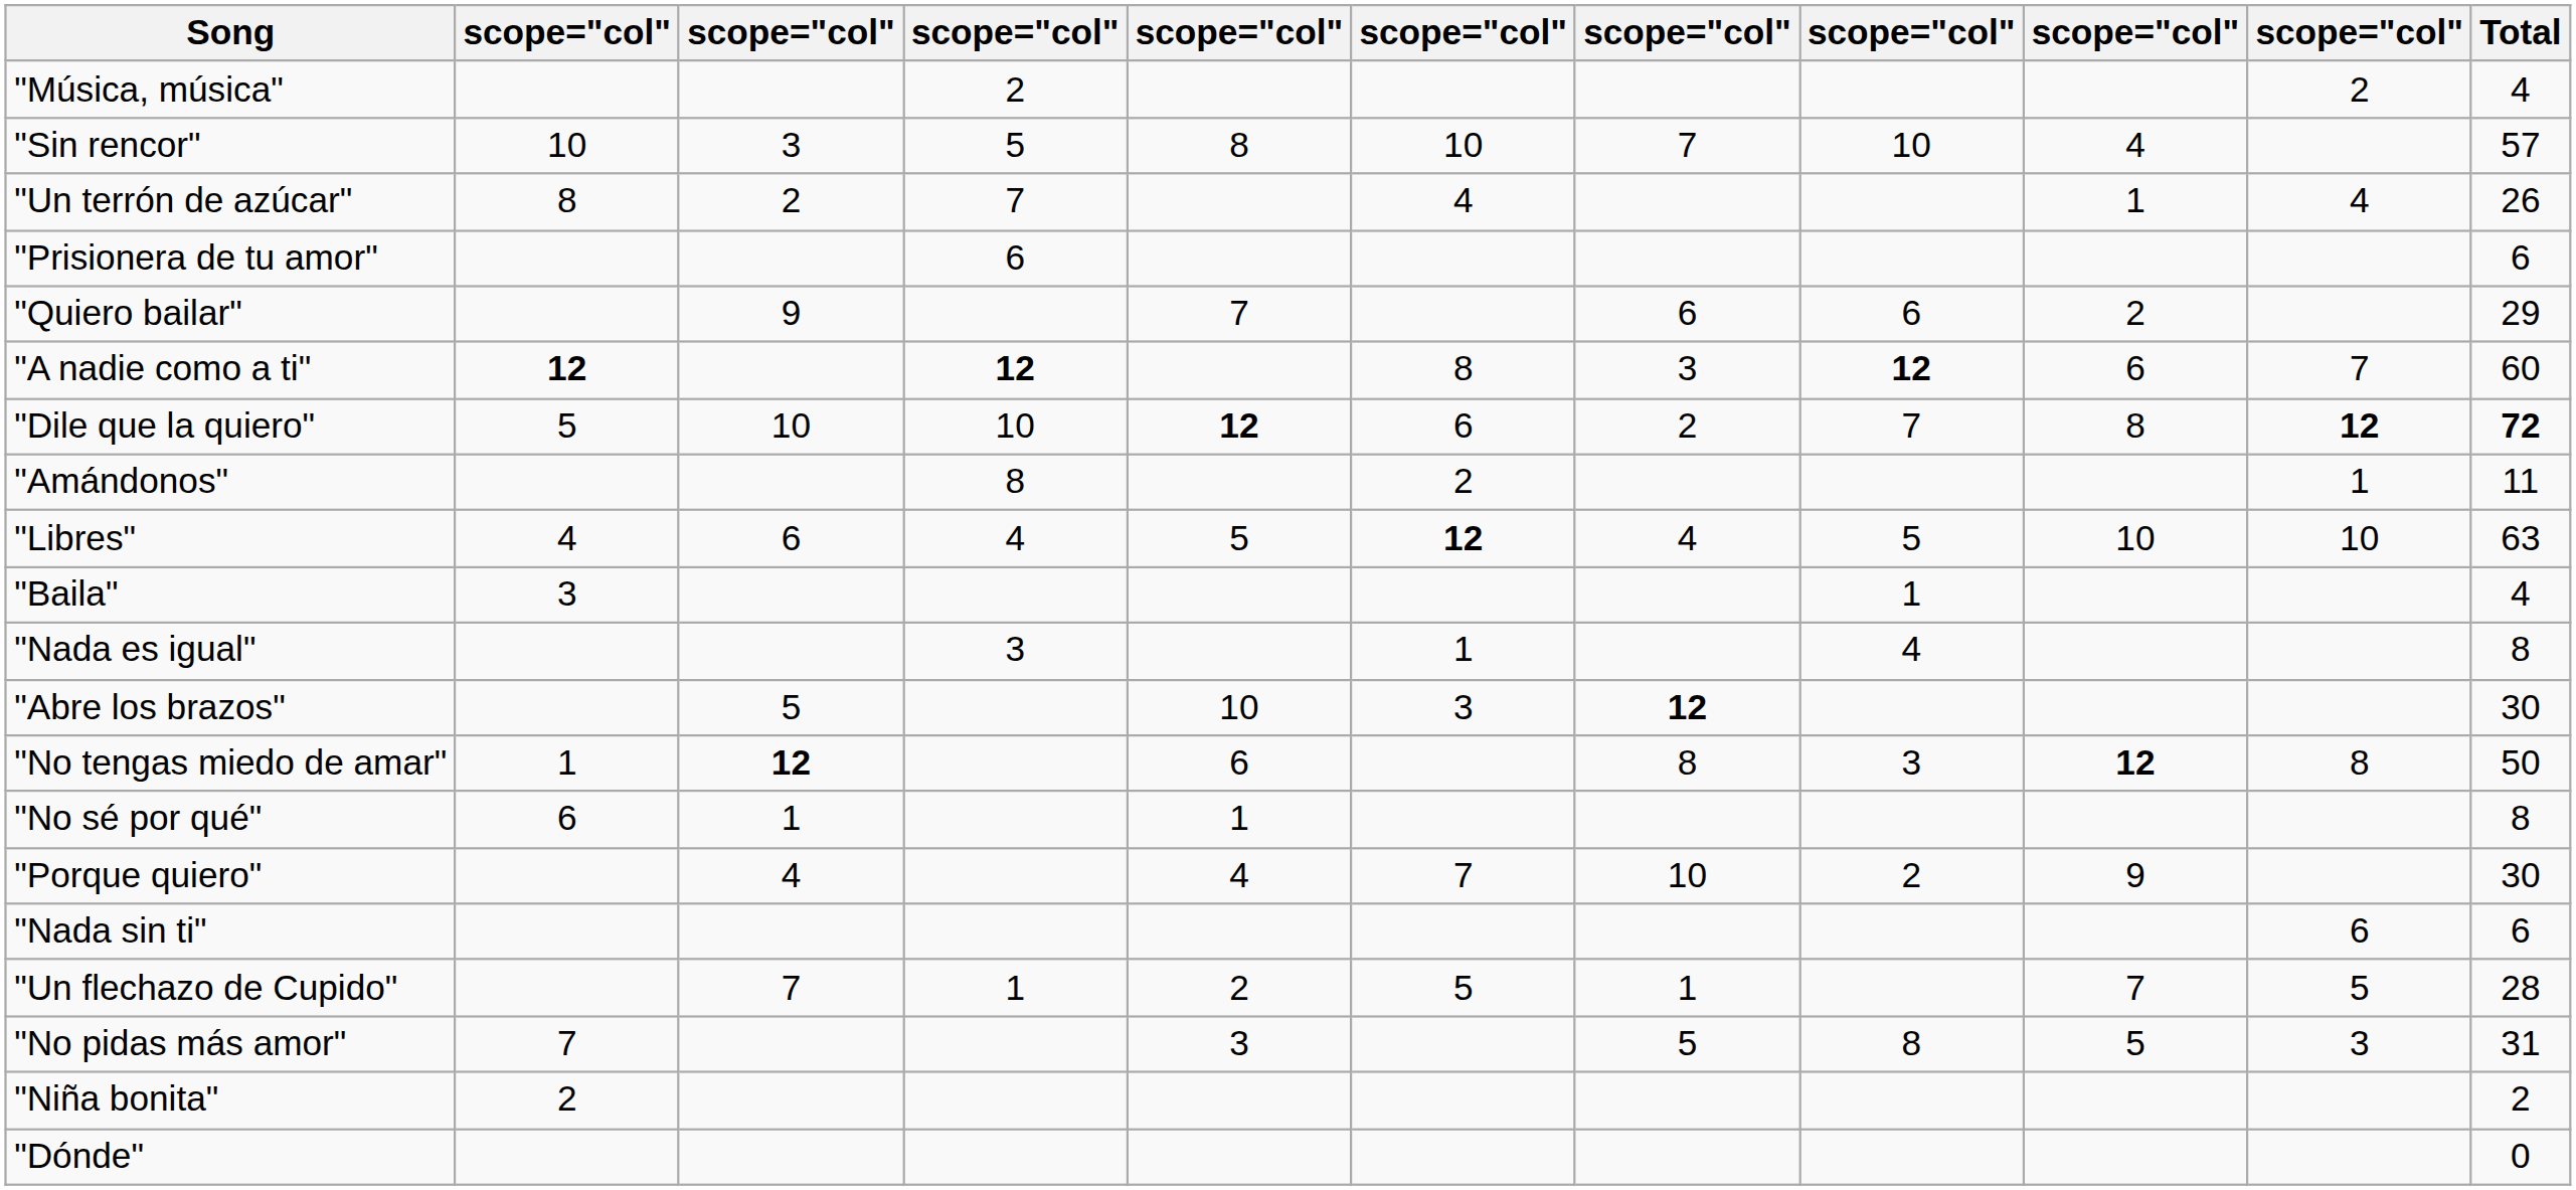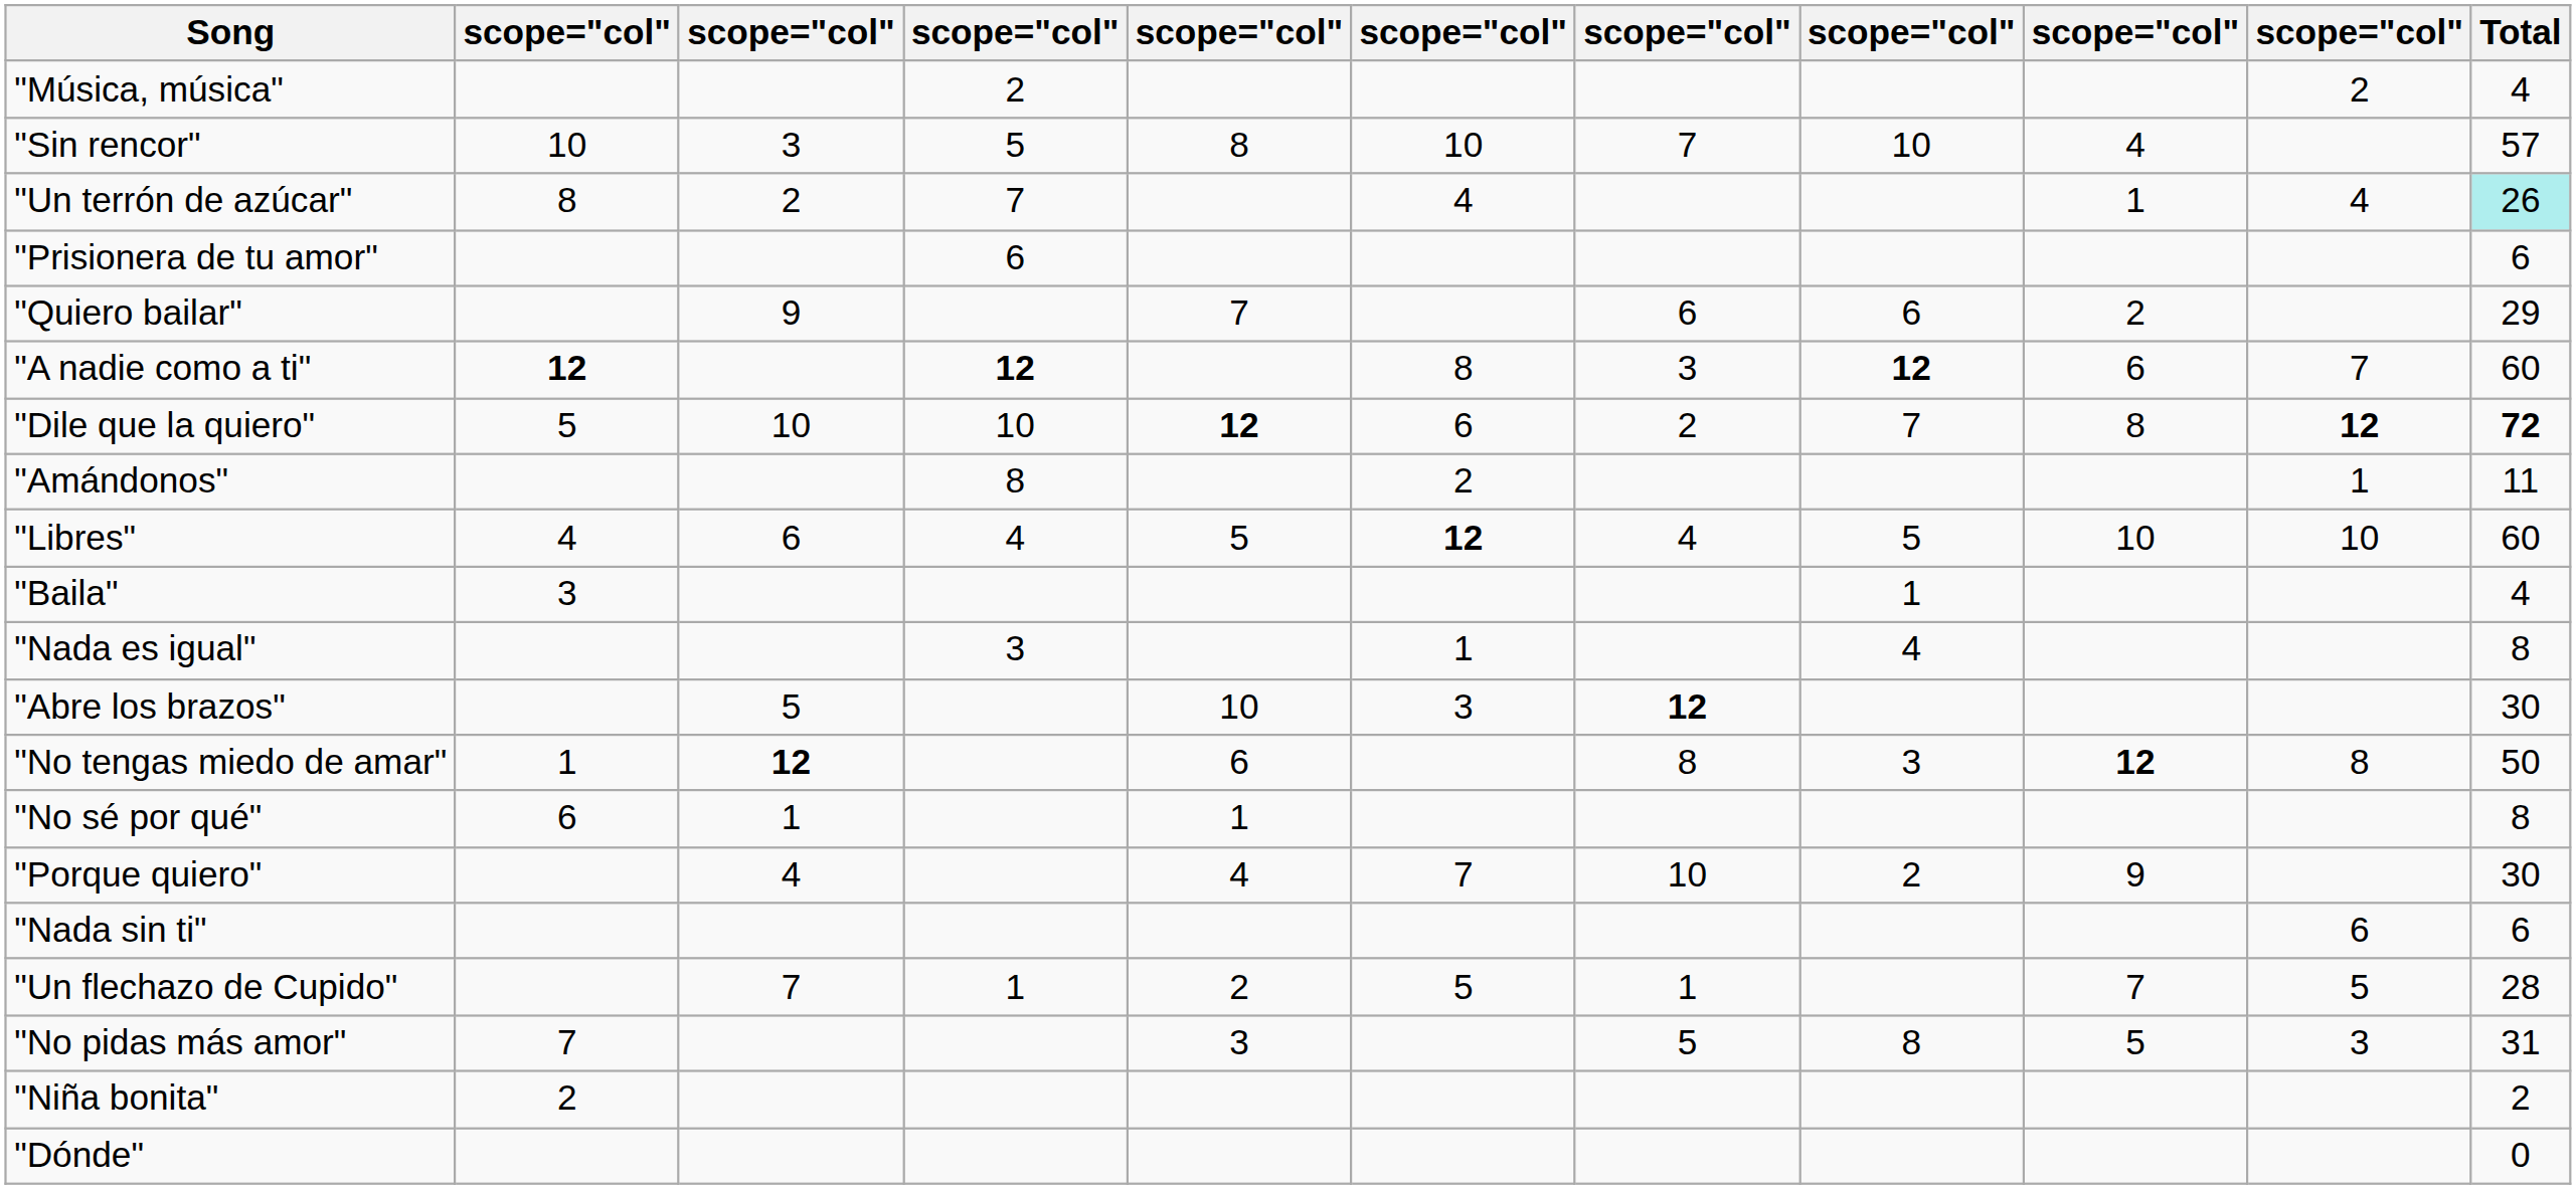"Un terrón de azúcar" | Total: no background -> paleturquoise background
"Libres" | Total: 63 -> 60
